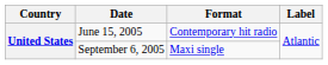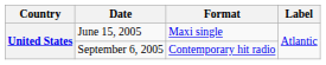June 15, 2005 | Format: Contemporary hit radio -> Maxi single
September 6, 2005 | Format: Maxi single -> Contemporary hit radio
